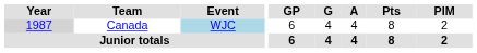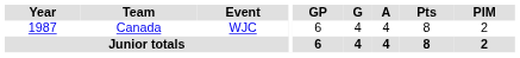Canada | Year: lightgrey background -> no background
Canada | Event: lightblue background -> no background
